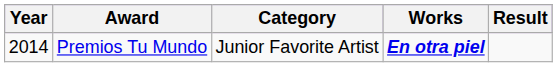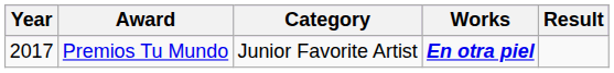Premios Tu Mundo | Year: 2014 -> 2017
